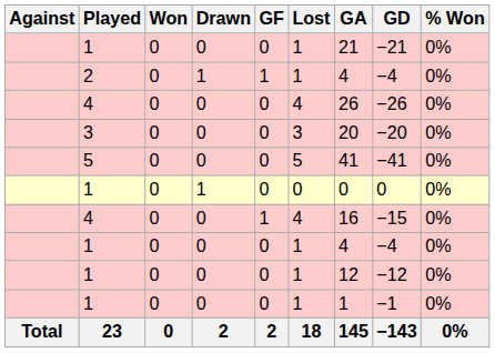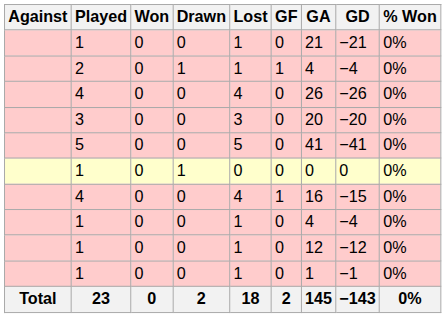columns swapped: Lost <-> GF
